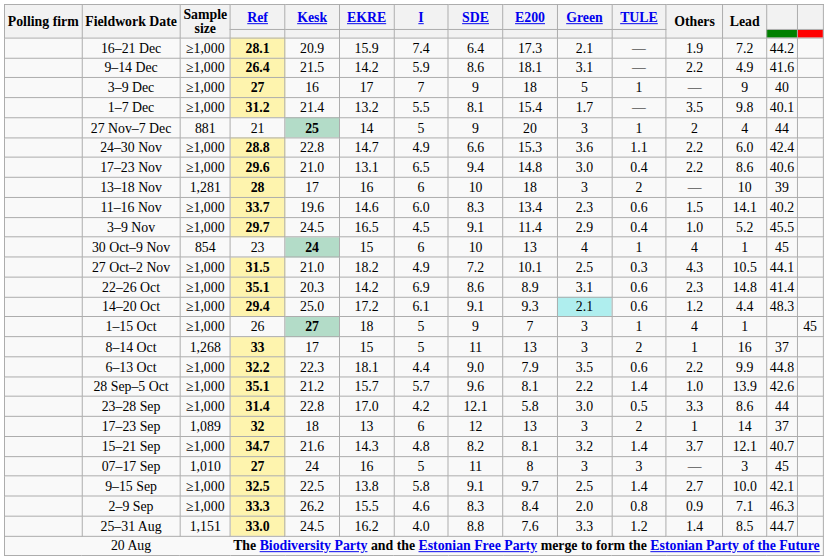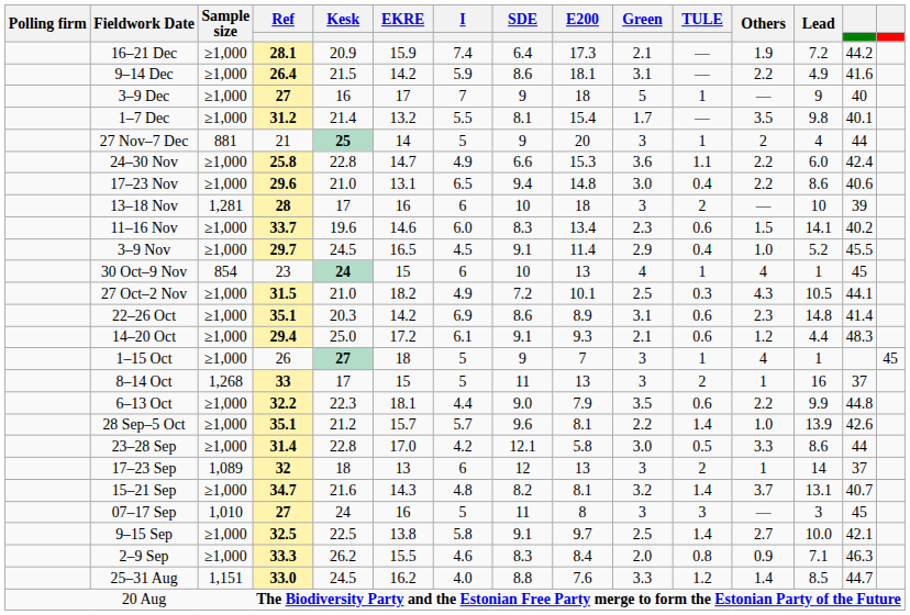24–30 Nov | Ref: 28.8 -> 25.8
14–20 Oct | Green: paleturquoise background -> no background
15–21 Sep | Lead: 12.1 -> 13.1
